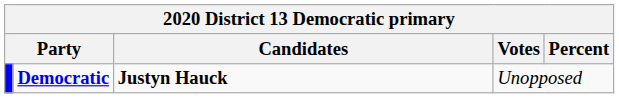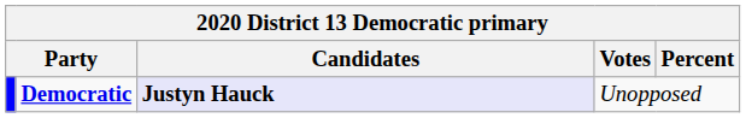Democratic | Candidates: no background -> lavender background
